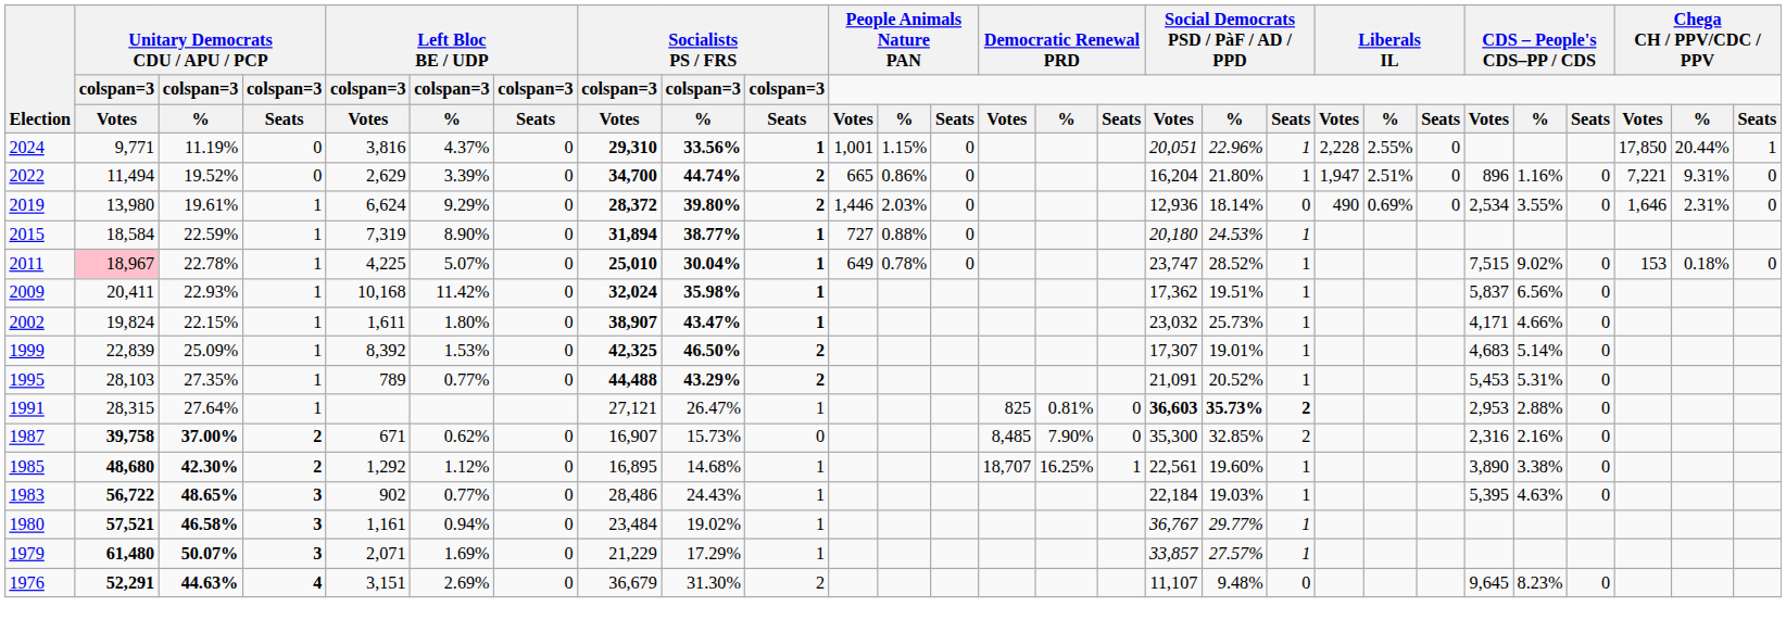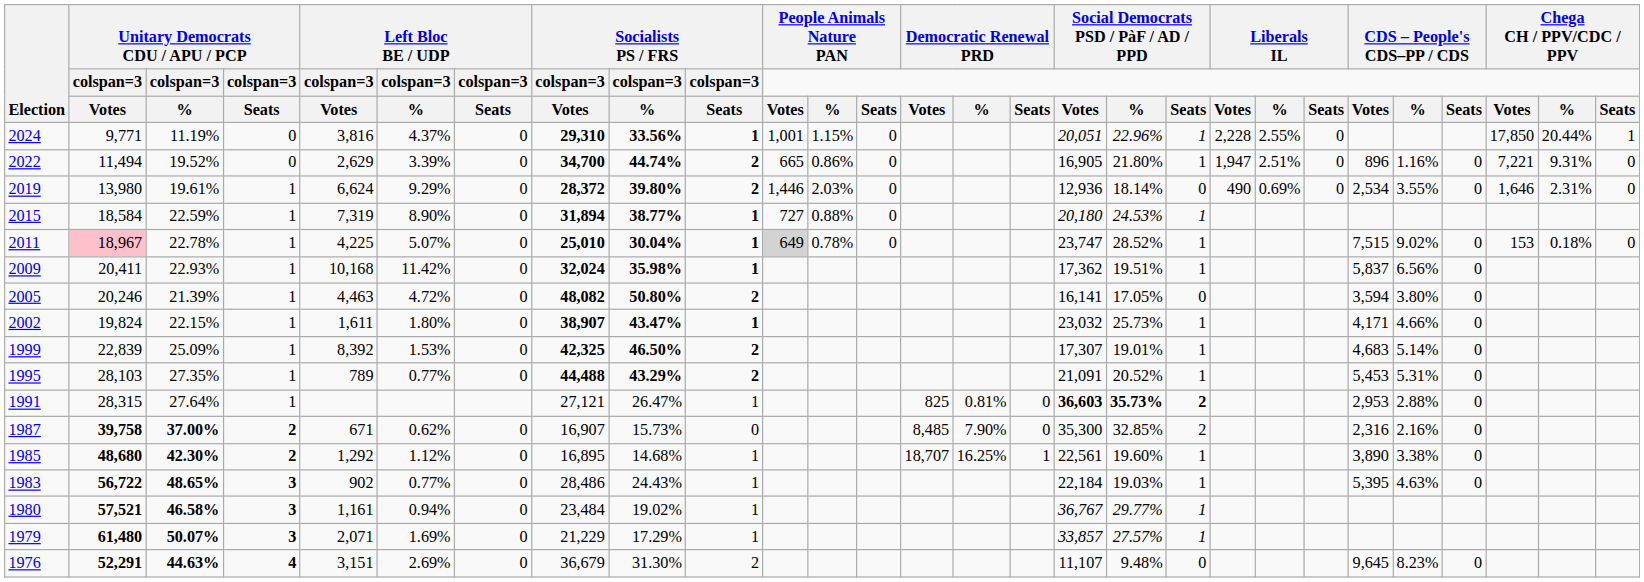2022 | Social Democrats PSD / PàF / AD / PPD / Votes: 16,204 -> 16,905
2011 | People Animals Nature PAN / Votes: no background -> lightgrey background
+ row: 2005 | 20,246 | 21.39% | 1 | 4,463 | 4.72% | 0 | 48,082 | 50.80% | 2 | 16,141 | 17.05% | 0 | 3,594 | 3.80% | 0
